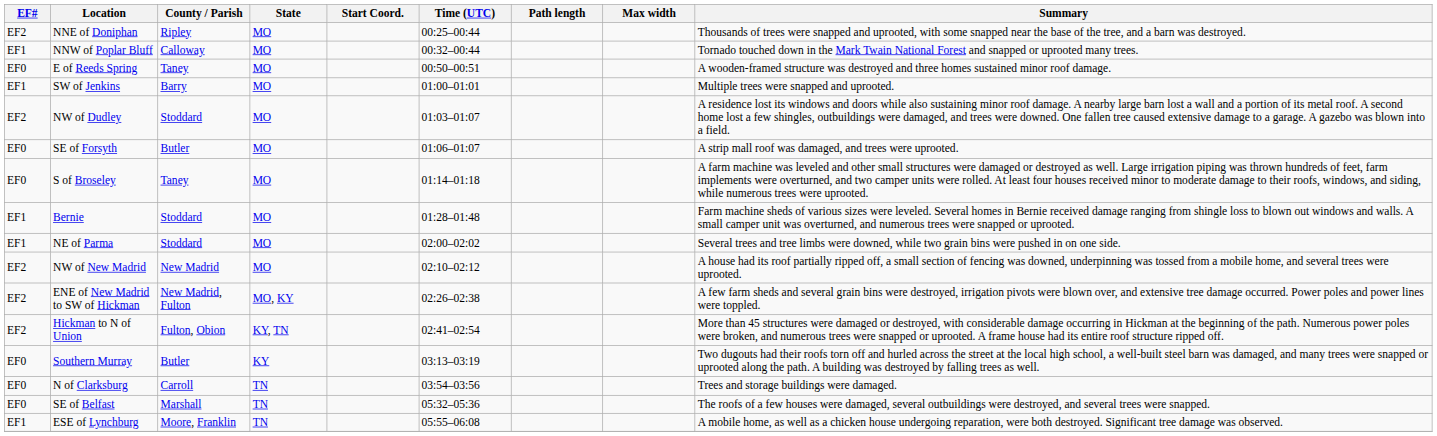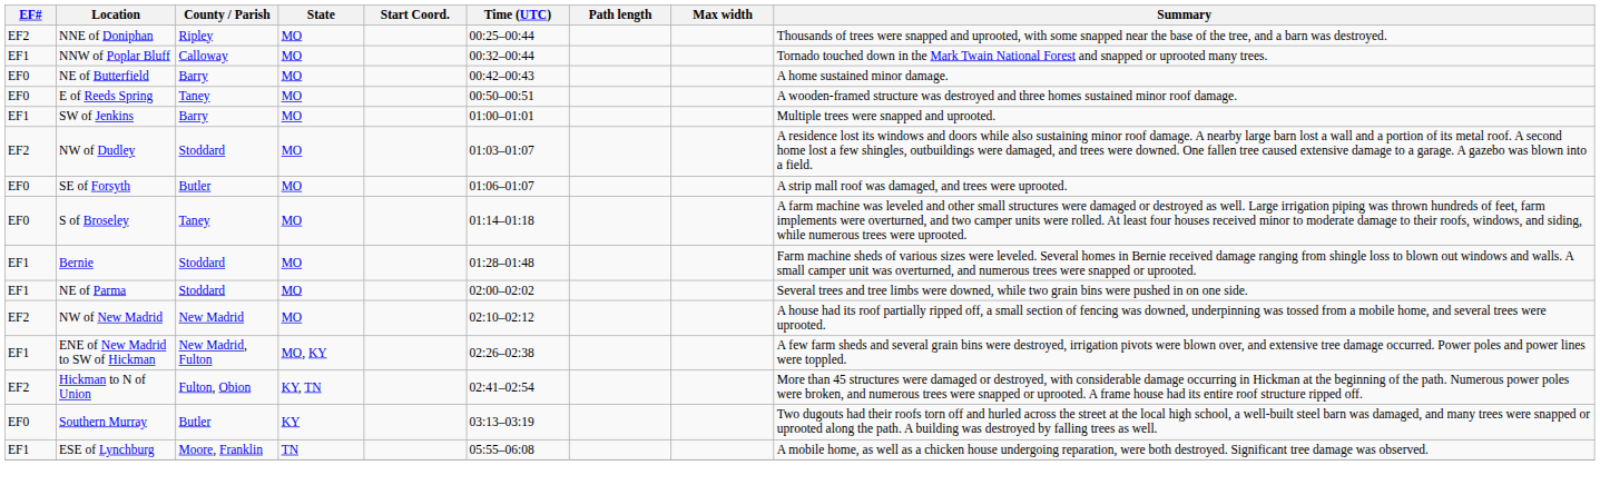+ row: EF0 | NE of Butterfield | Barry | MO | 00:42–00:43 | A home sustained minor damage.
ENE of New Madrid to SW of Hickman | EF#: EF2 -> EF1
- row: EF0 | N of Clarksburg | Carroll | TN | 03:54–03:56 | Trees and storage buildings were damaged.
- row: EF0 | SE of Belfast | Marshall | TN | 05:32–05:36 | The roofs of a few houses were damaged, several outbuildings were destroyed, and several trees were snapped.
